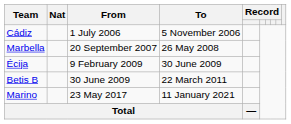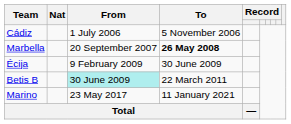Marbella | To: normal -> bold
Betis B | From: no background -> paleturquoise background
